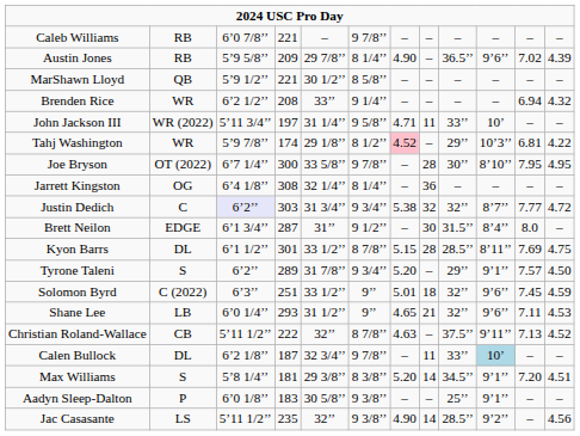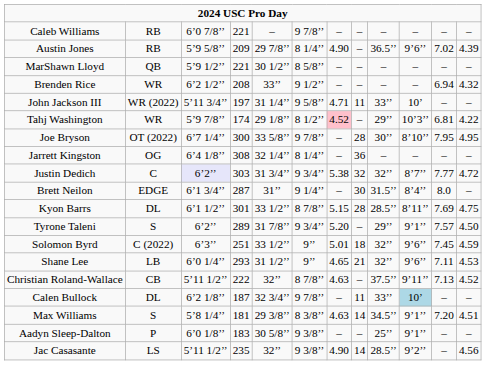Brenden Rice | column 6: 9 1/4’’ -> 9 1/2’’
Brett Neilon | column 6: 9 1/2’’ -> 9 1/4’’
Max Williams | column 7: 5.20 -> 4.63
